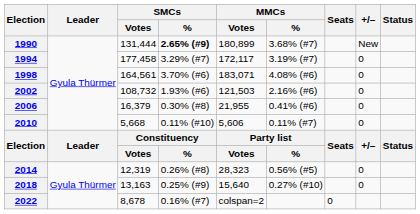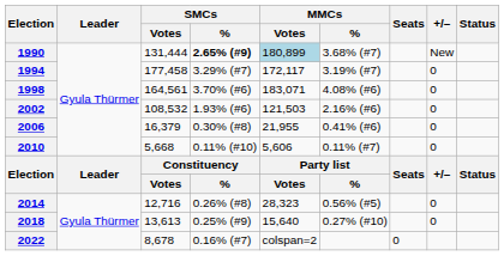1990 | MMCs / Votes: no background -> lightblue background
2002 | SMCs / Votes: 108,732 -> 108,532
2014 | SMCs / Votes: 12,319 -> 12,716
2018 | SMCs / Votes: 13,163 -> 13,613
